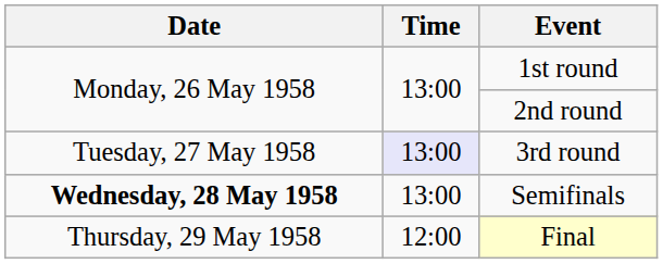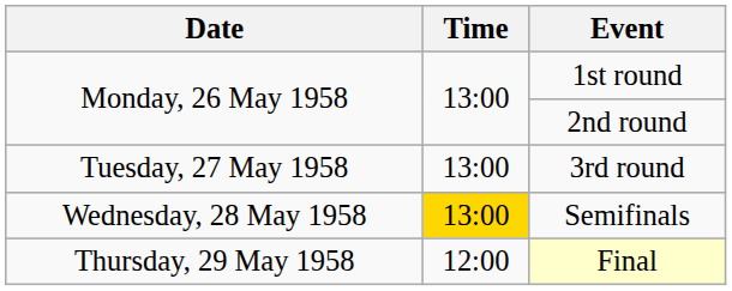3rd round | Time: lavender background -> no background
Semifinals | Date: bold -> normal
Semifinals | Time: no background -> gold background
